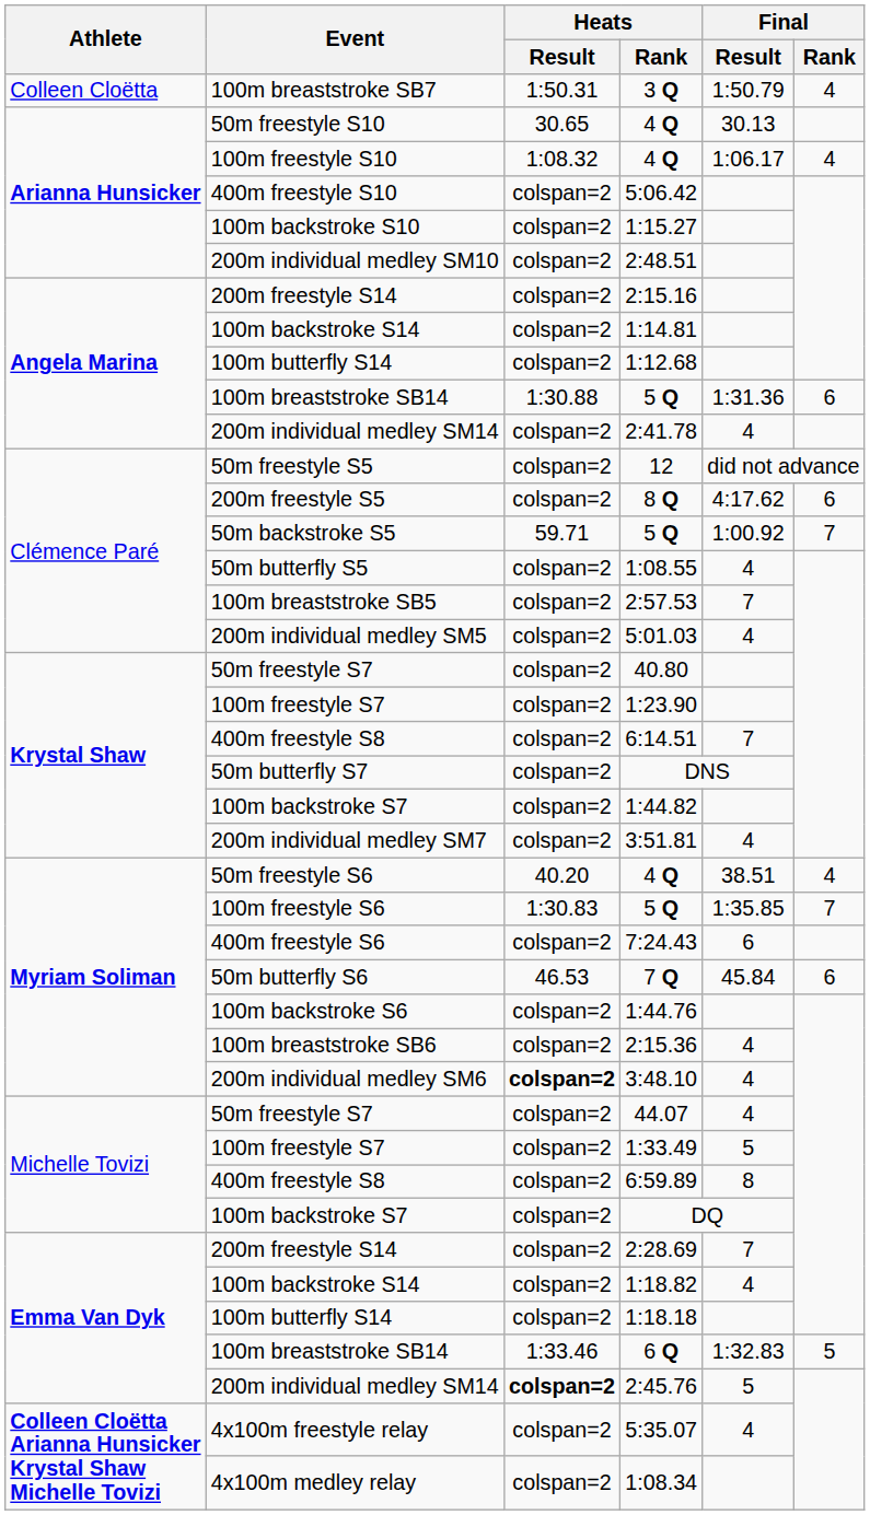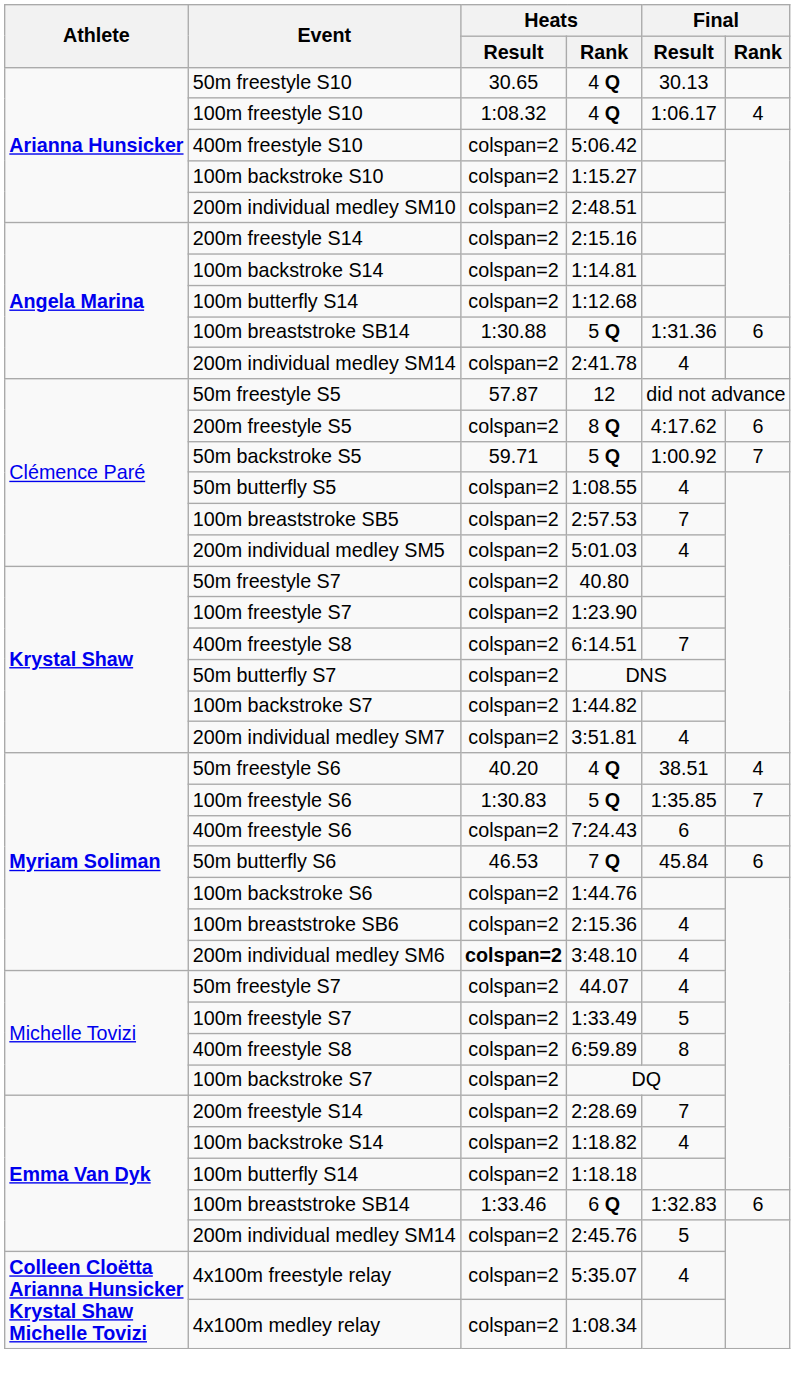- row: Colleen Cloëtta | 100m breaststroke SB7 | 1:50.31 | 3 Q | 1:50.79 | 4
12 | Heats / Result: colspan=2 -> 57.87
6 Q | Final / Rank: 5 -> 6
2:45.76 | Heats / Result: bold -> normal
